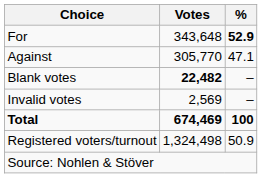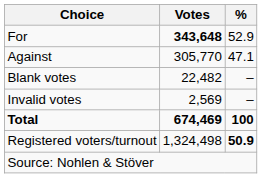For | Votes: normal -> bold
For | %: bold -> normal
Blank votes | Votes: bold -> normal
Registered voters/turnout | %: normal -> bold
